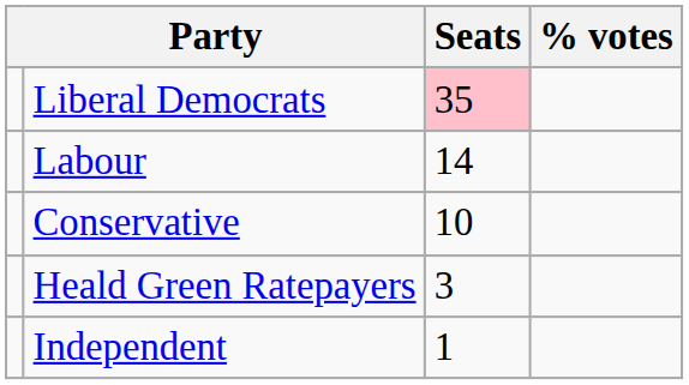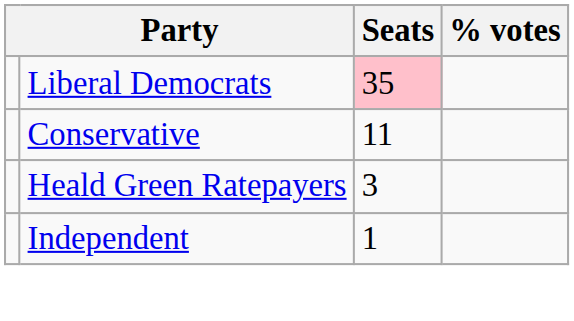- row: Labour | 14
Conservative | Seats: 10 -> 11
